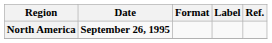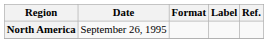North America | Date: bold -> normal
